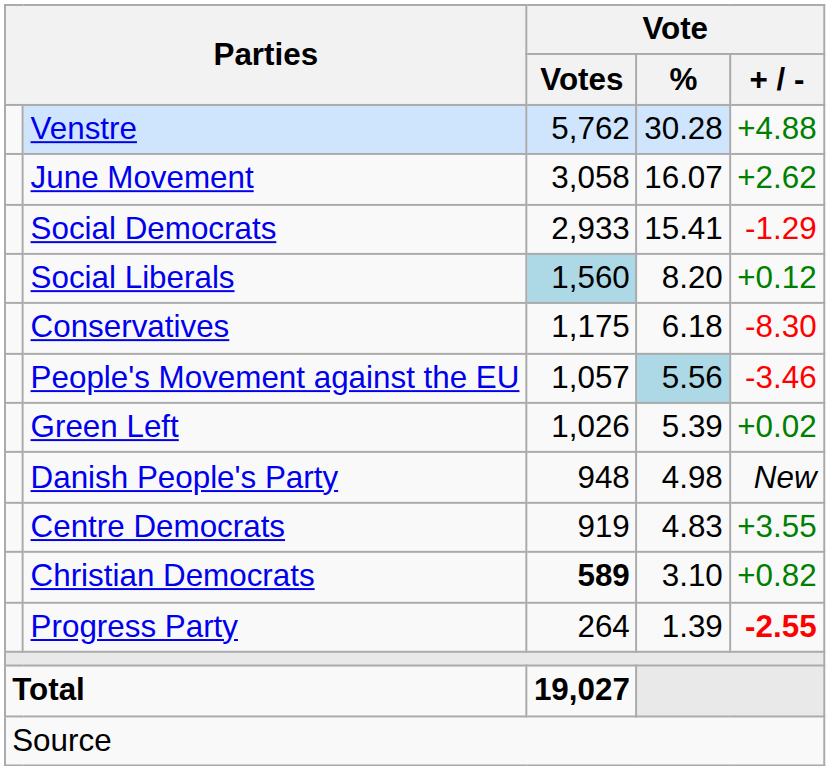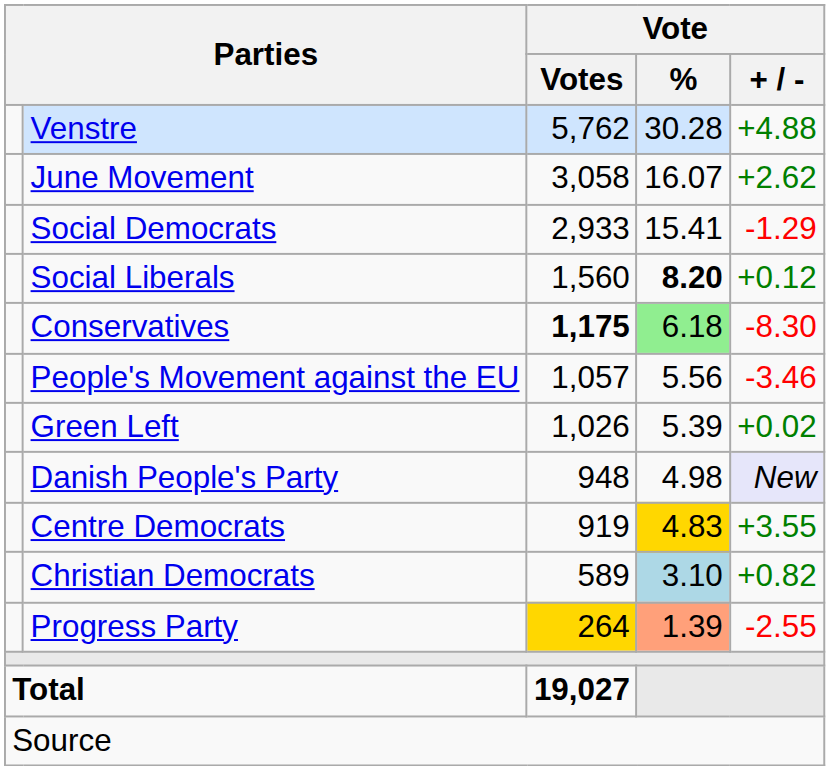Social Liberals | Vote / Votes: lightblue background -> no background
Social Liberals | Vote / %: normal -> bold
Conservatives | Vote / Votes: normal -> bold
Conservatives | Vote / %: no background -> lightgreen background
People's Movement against the EU | Vote / %: lightblue background -> no background
Danish People's Party | Vote / + / -: no background -> lavender background
Centre Democrats | Vote / %: no background -> gold background
Christian Democrats | Vote / Votes: bold -> normal
Christian Democrats | Vote / %: no background -> lightblue background
Progress Party | Vote / Votes: no background -> gold background
Progress Party | Vote / %: no background -> lightsalmon background
Progress Party | Vote / + / -: bold -> normal
